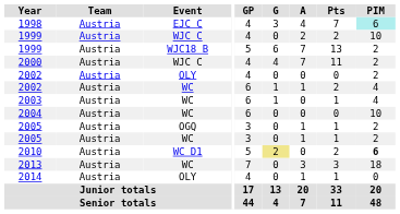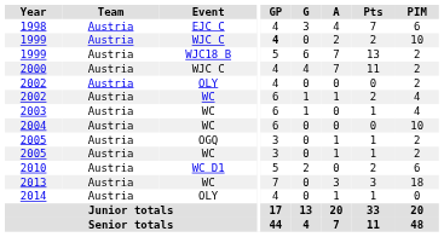1998 | PIM: paleturquoise background -> no background
1999 / WJC C | GP: normal -> bold
2010 | G: khaki background -> no background
2010 | PIM: bold -> normal
